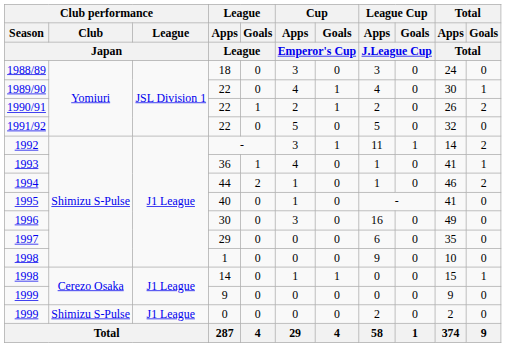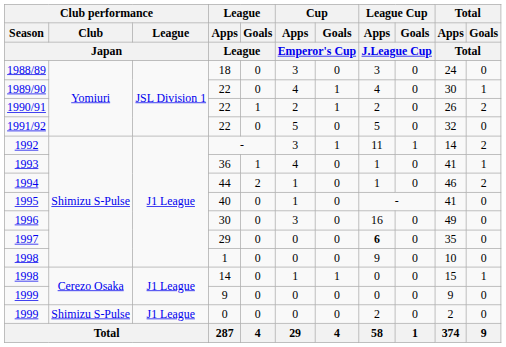1997 | League Cup / Apps / J.League Cup: normal -> bold
